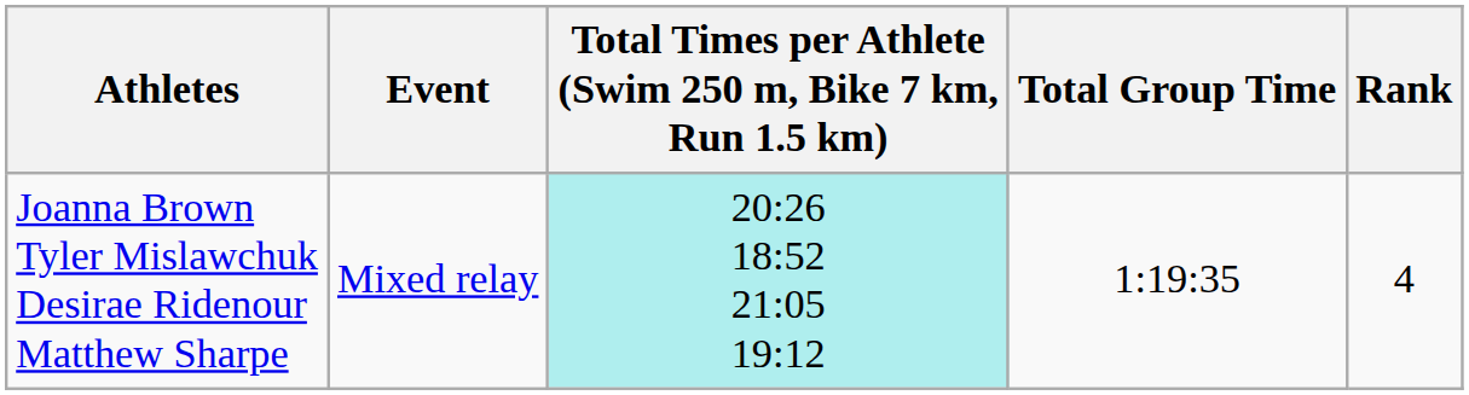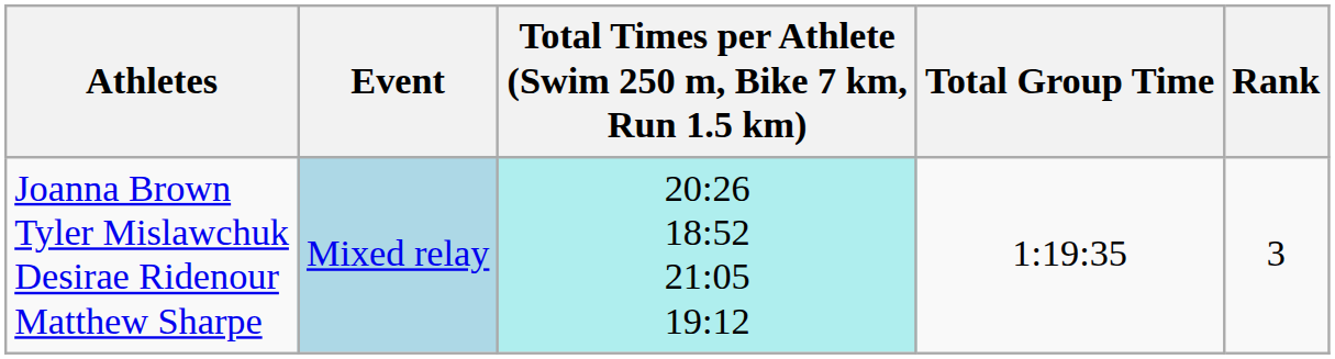row 2 | Event: no background -> lightblue background
row 2 | Rank: 4 -> 3
